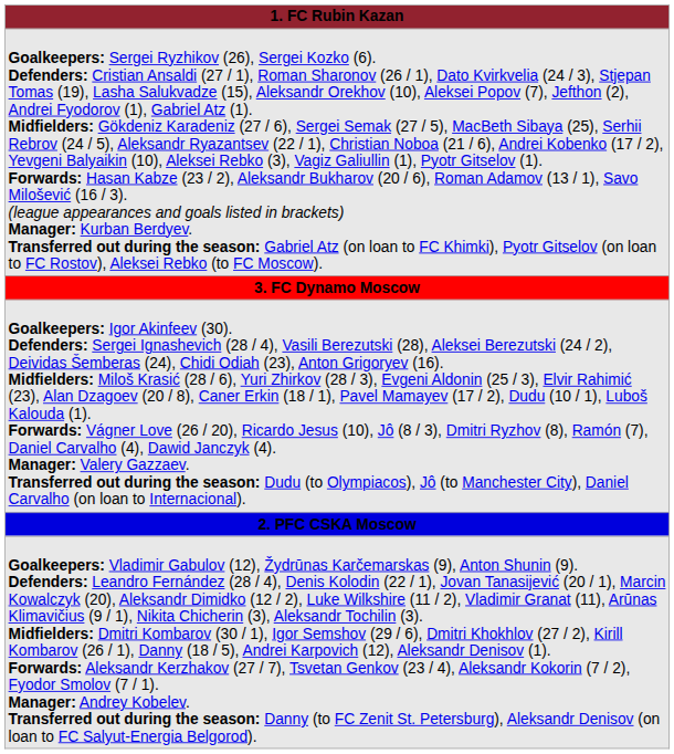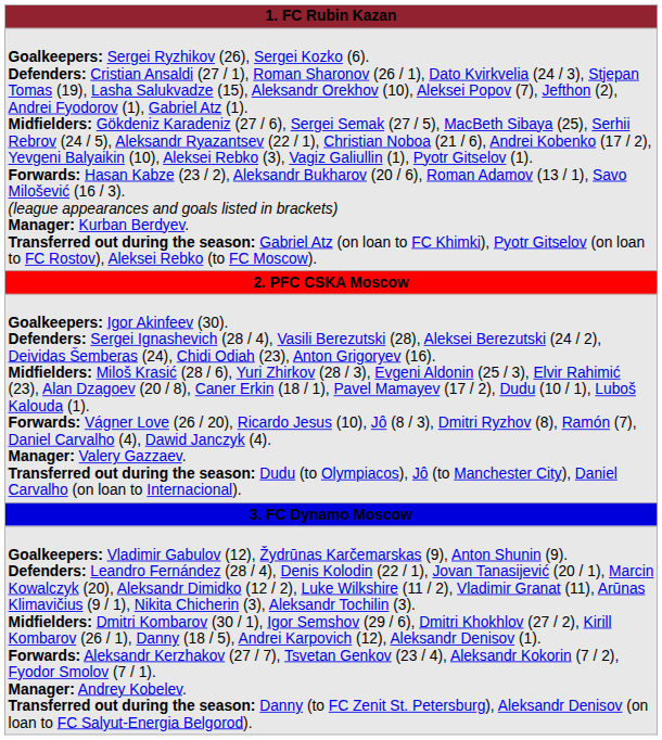row 3 | column 1: 3. FC Dynamo Moscow -> 2. PFC CSKA Moscow
row 5 | column 1: 2. PFC CSKA Moscow -> 3. FC Dynamo Moscow
